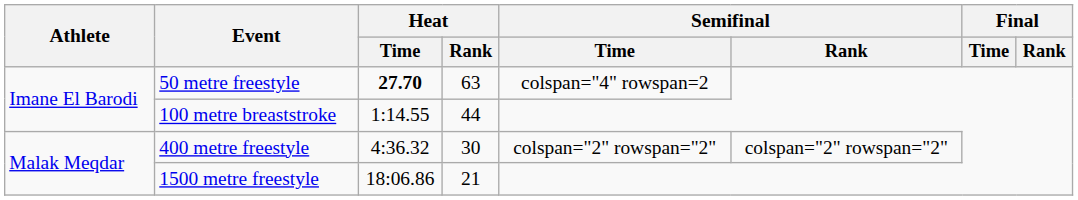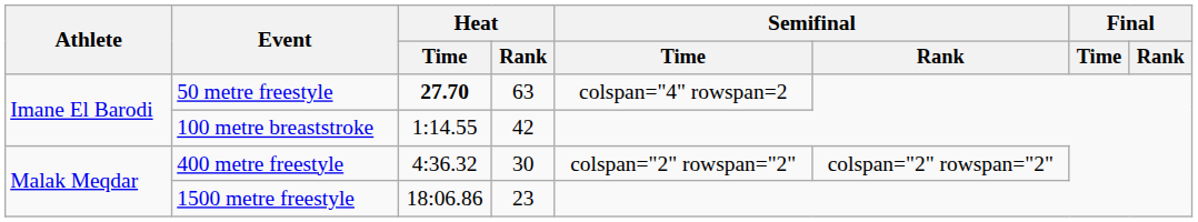100 metre breaststroke | Heat / Rank: 44 -> 42
1500 metre freestyle | Heat / Rank: 21 -> 23
